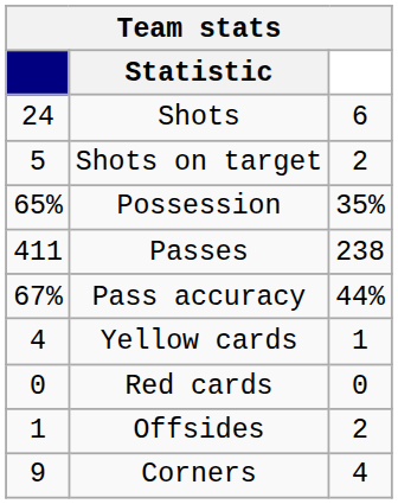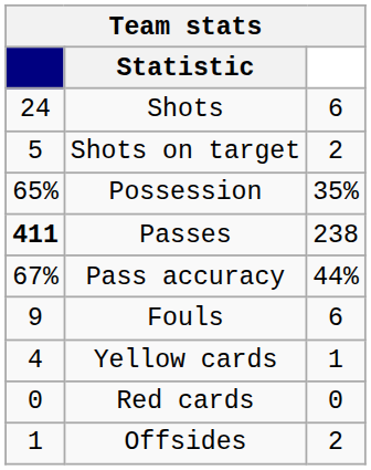Passes | column 1: normal -> bold
+ row: 9 | Fouls | 6
- row: 9 | Corners | 4
